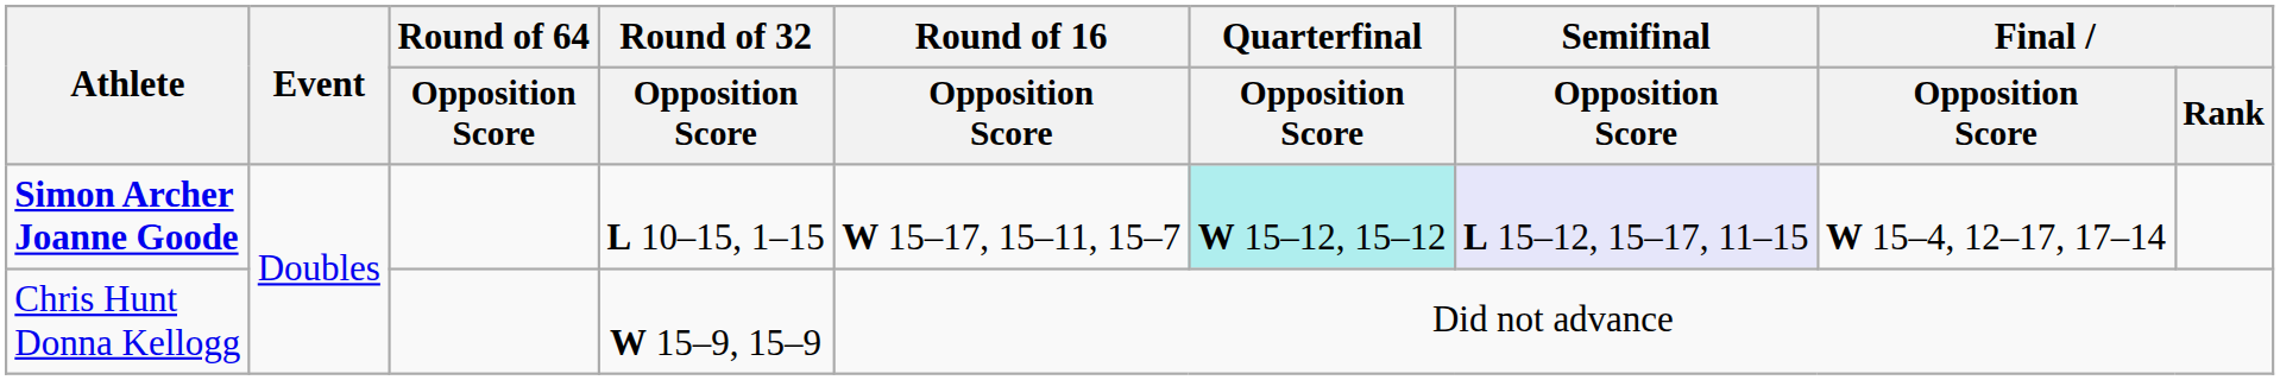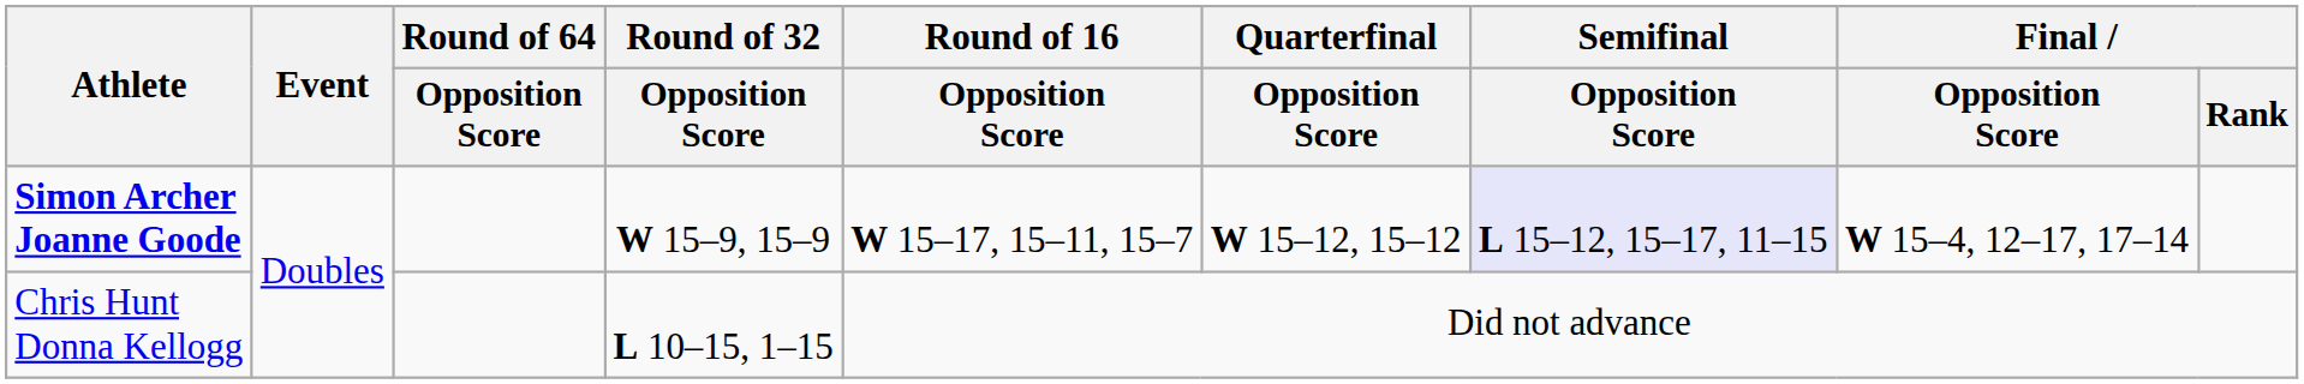Simon Archer Joanne Goode | Round of 32 / Opposition Score: L 10–15, 1–15 -> W 15–9, 15–9
Simon Archer Joanne Goode | Quarterfinal / Opposition Score: paleturquoise background -> no background
Chris Hunt Donna Kellogg | Round of 32 / Opposition Score: W 15–9, 15–9 -> L 10–15, 1–15
